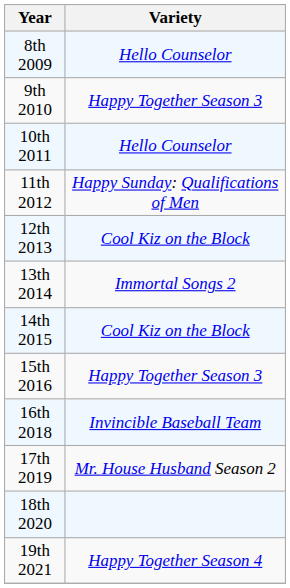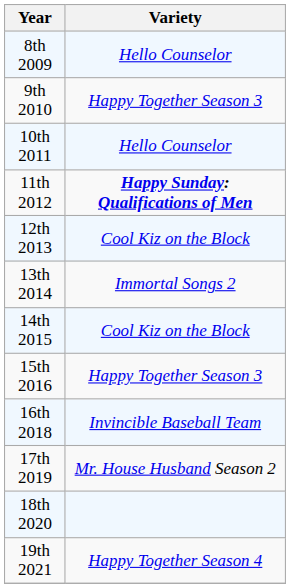11th 2012 | Variety: normal -> bold
